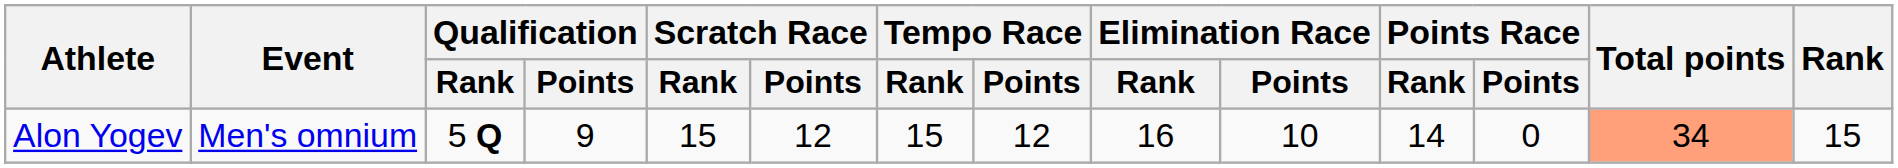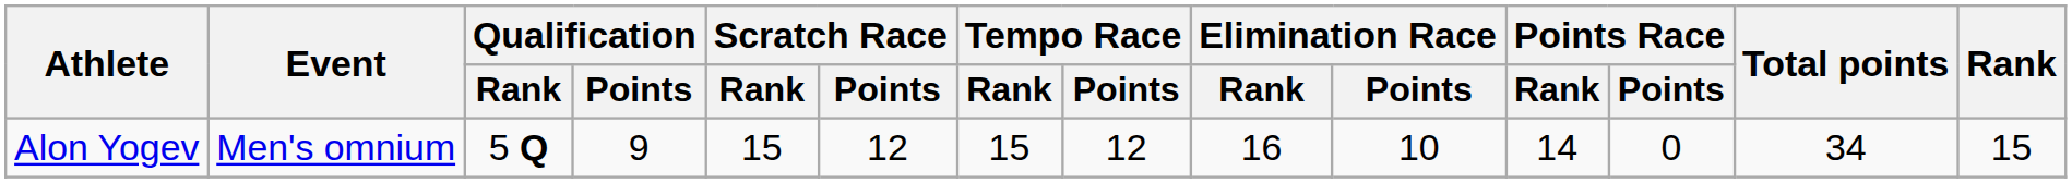Alon Yogev | Total points: lightsalmon background -> no background
